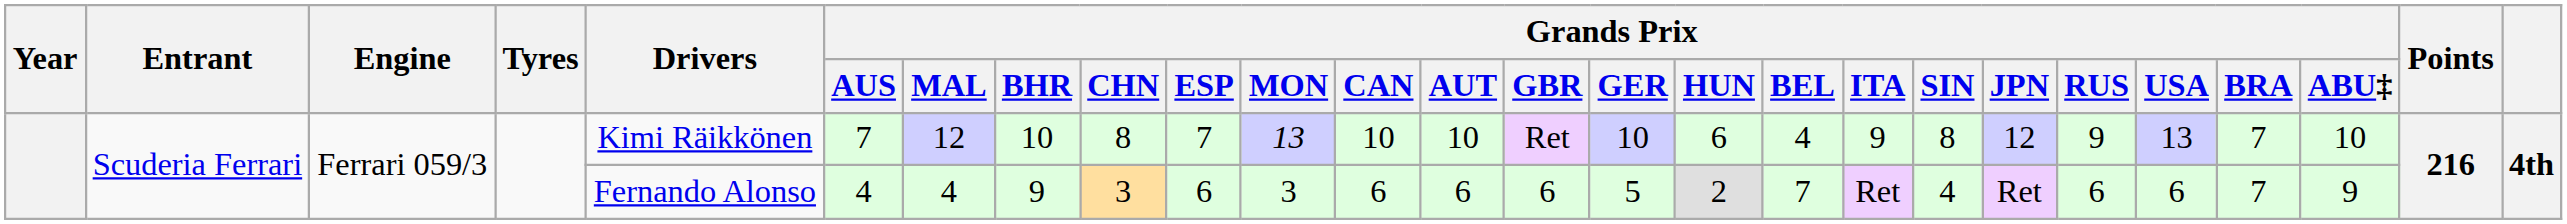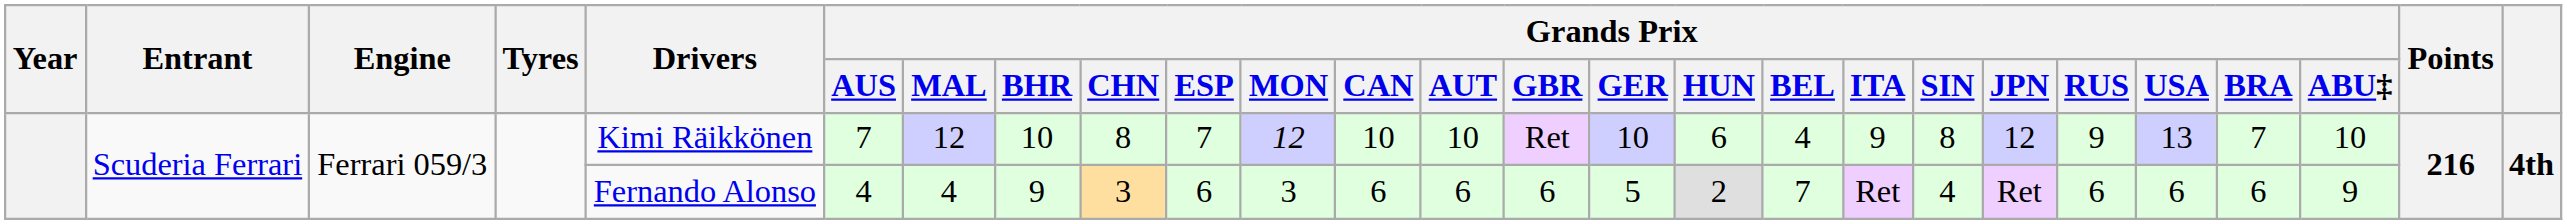row 3 | Grands Prix / MON: 13 -> 12
row 4 | Grands Prix / BRA: 7 -> 6
